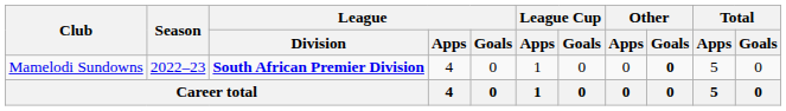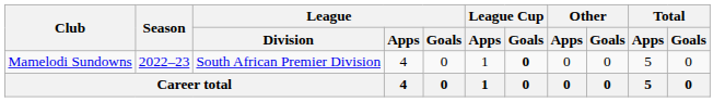Mamelodi Sundowns | League / Division: bold -> normal
Mamelodi Sundowns | League Cup / Goals: normal -> bold
Mamelodi Sundowns | Other / Goals: bold -> normal
